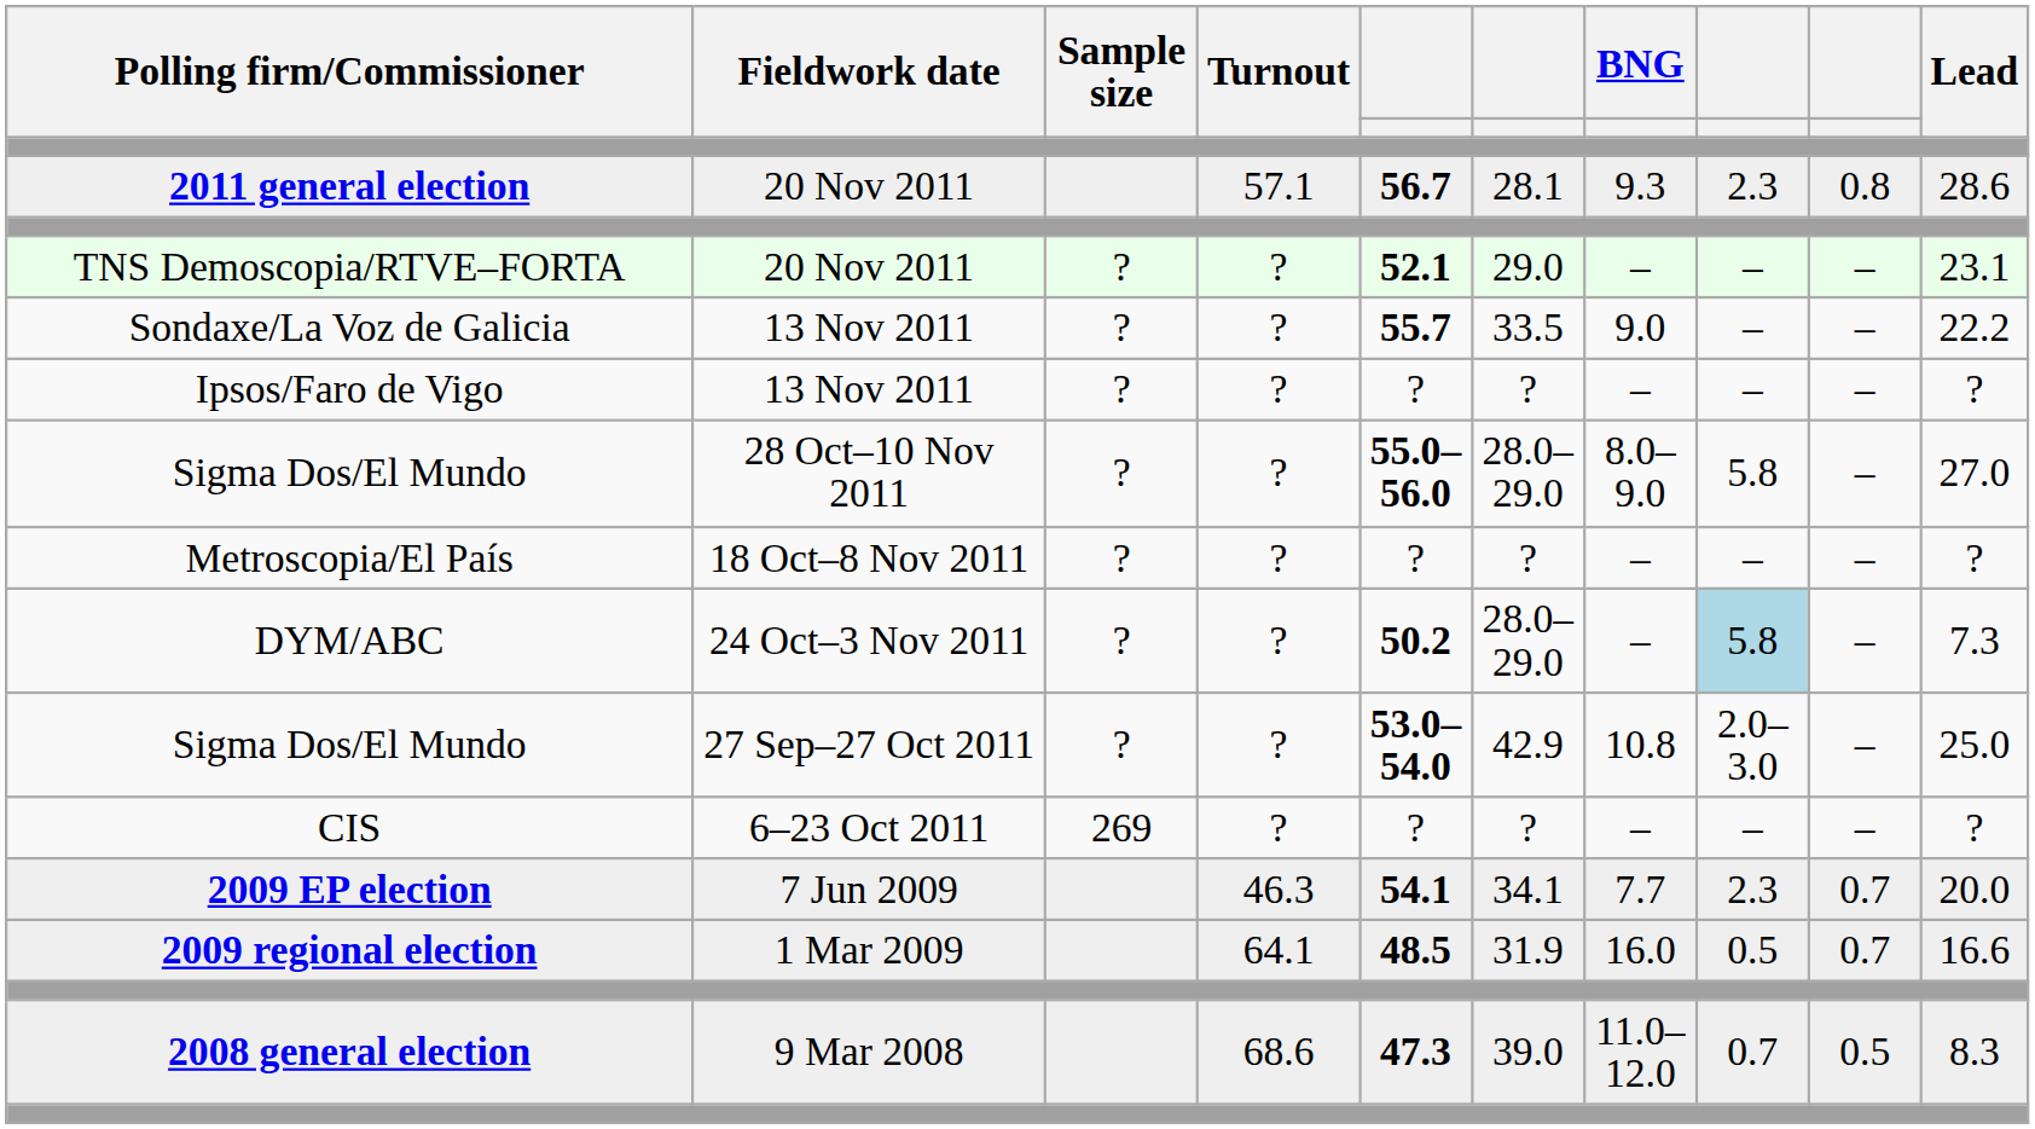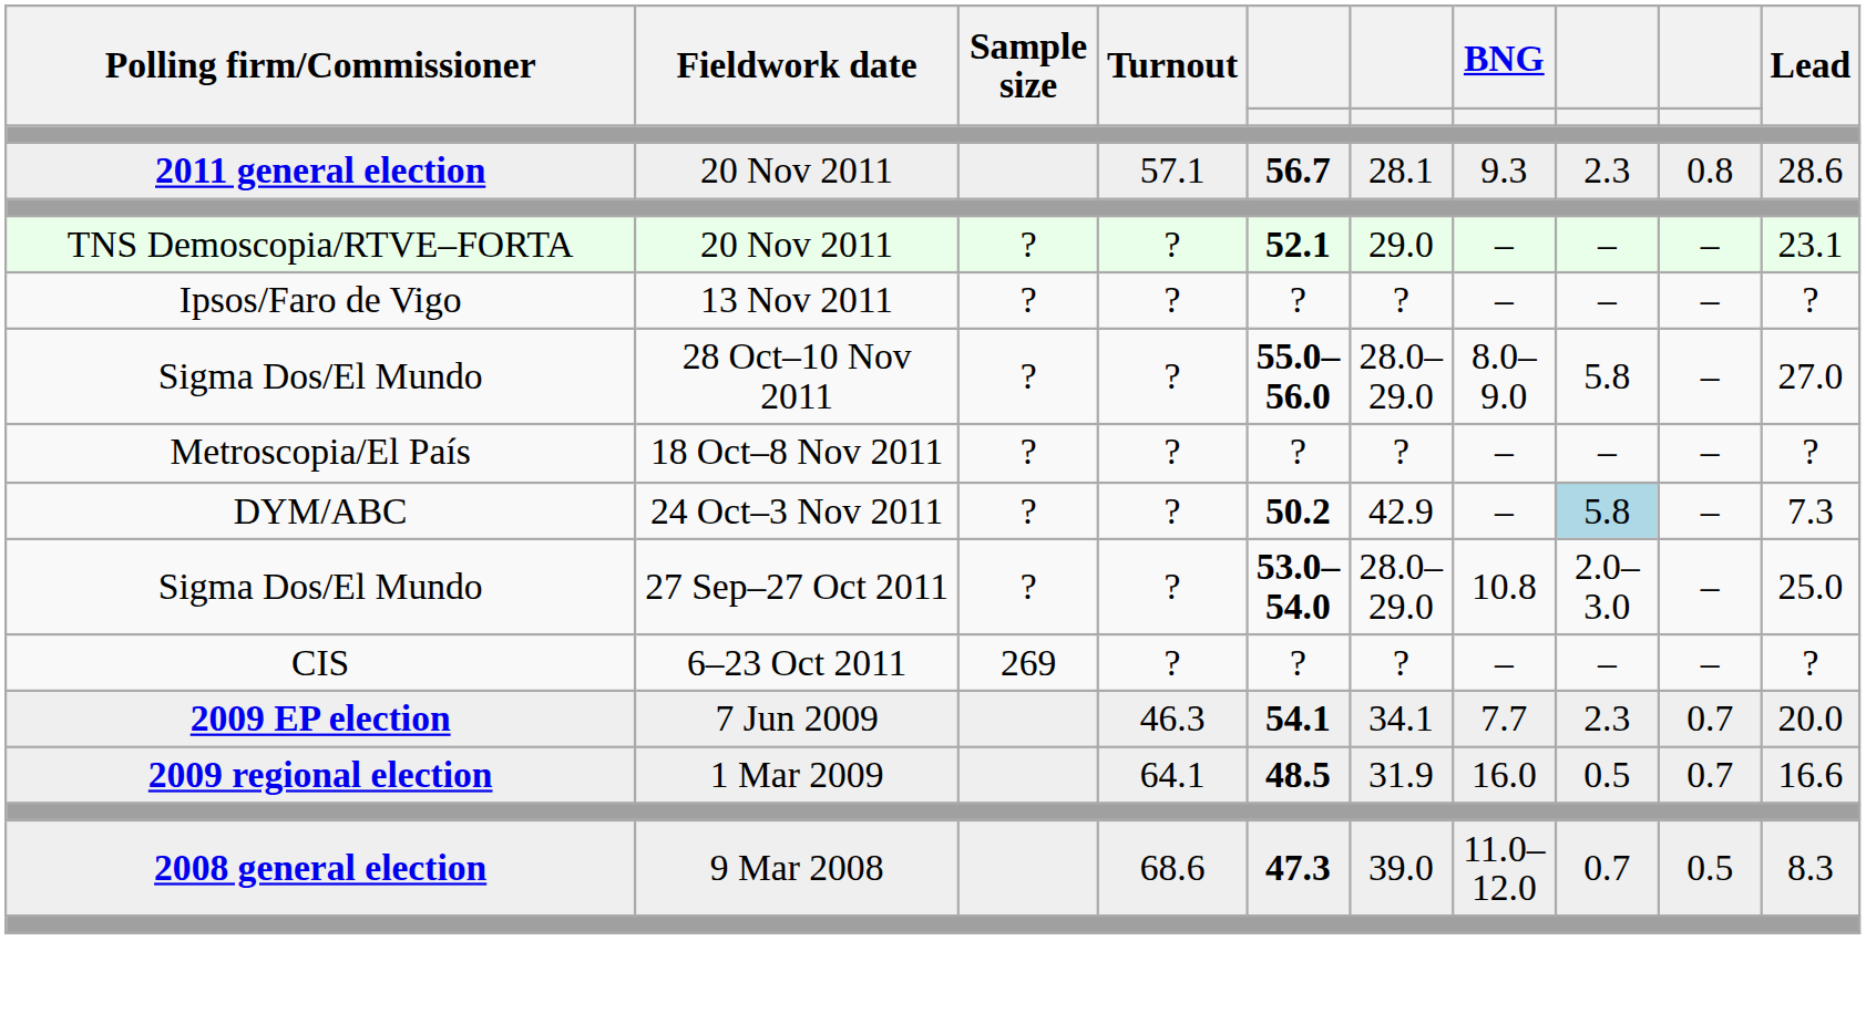- row: Sondaxe/La Voz de Galicia | 13 Nov 2011 | ? | ? | 55.7 | 33.5 | 9.0 | – | – | 22.2
DYM/ABC | column 6: 28.0– 29.0 -> 42.9
Sigma Dos/El Mundo / 27 Sep–27 Oct 2011 | column 6: 42.9 -> 28.0– 29.0
